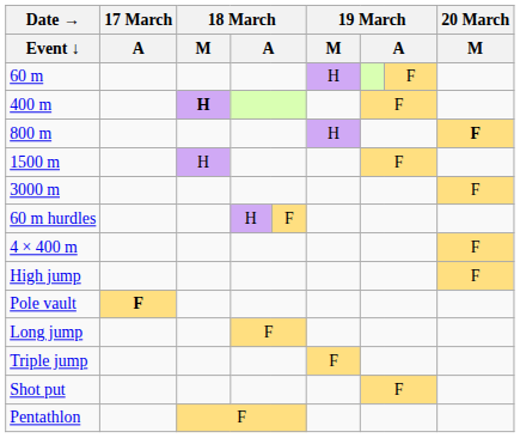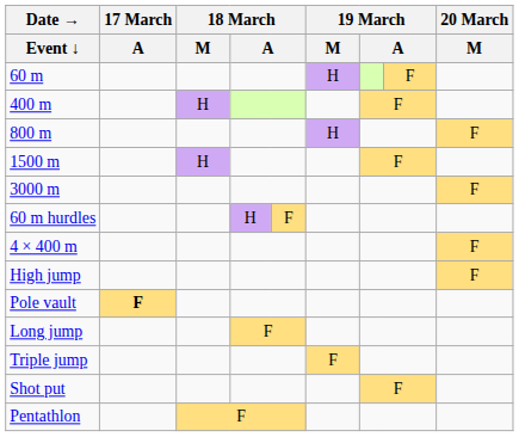400 m | 18 March / M: bold -> normal
800 m | 20 March / M: bold -> normal
